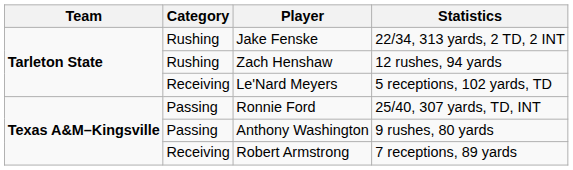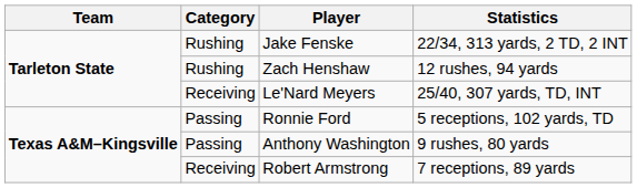Le'Nard Meyers | Statistics: 5 receptions, 102 yards, TD -> 25/40, 307 yards, TD, INT
Ronnie Ford | Statistics: 25/40, 307 yards, TD, INT -> 5 receptions, 102 yards, TD
